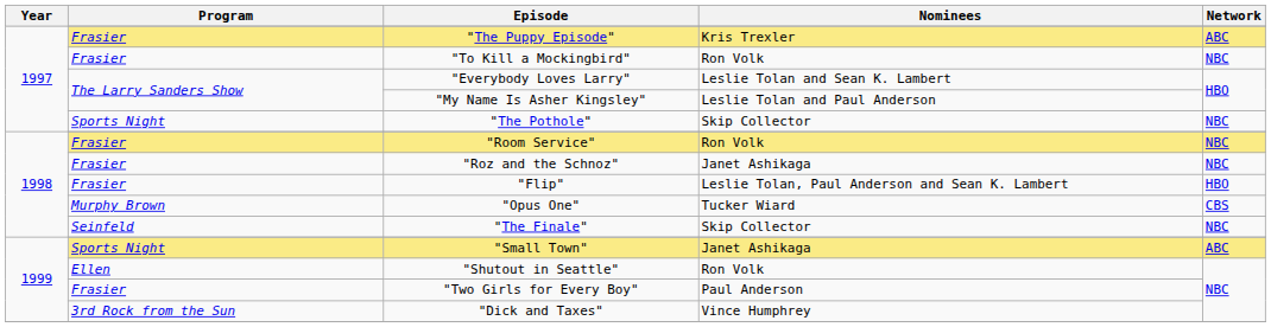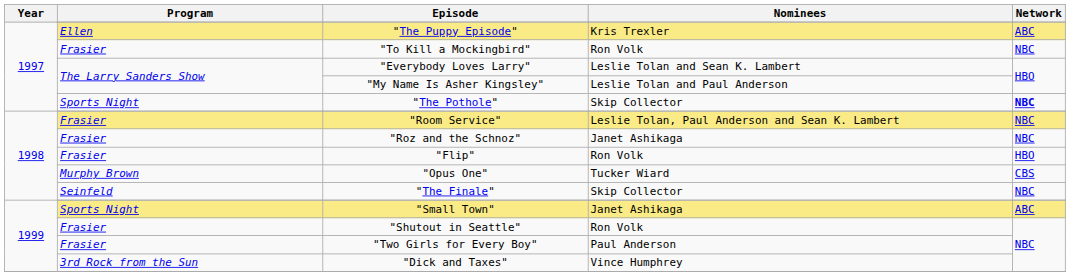"The Puppy Episode" | Program: Frasier -> Ellen
"The Pothole" | Network: normal -> bold
"Room Service" | Nominees: Ron Volk -> Leslie Tolan, Paul Anderson and Sean K. Lambert
"Flip" | Nominees: Leslie Tolan, Paul Anderson and Sean K. Lambert -> Ron Volk
"Shutout in Seattle" | Program: Ellen -> Frasier
